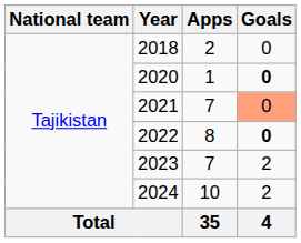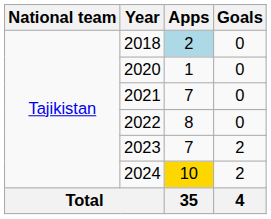2018 | Apps: no background -> lightblue background
2020 | Goals: bold -> normal
2021 | Goals: lightsalmon background -> no background
2022 | Goals: bold -> normal
2024 | Apps: no background -> gold background
